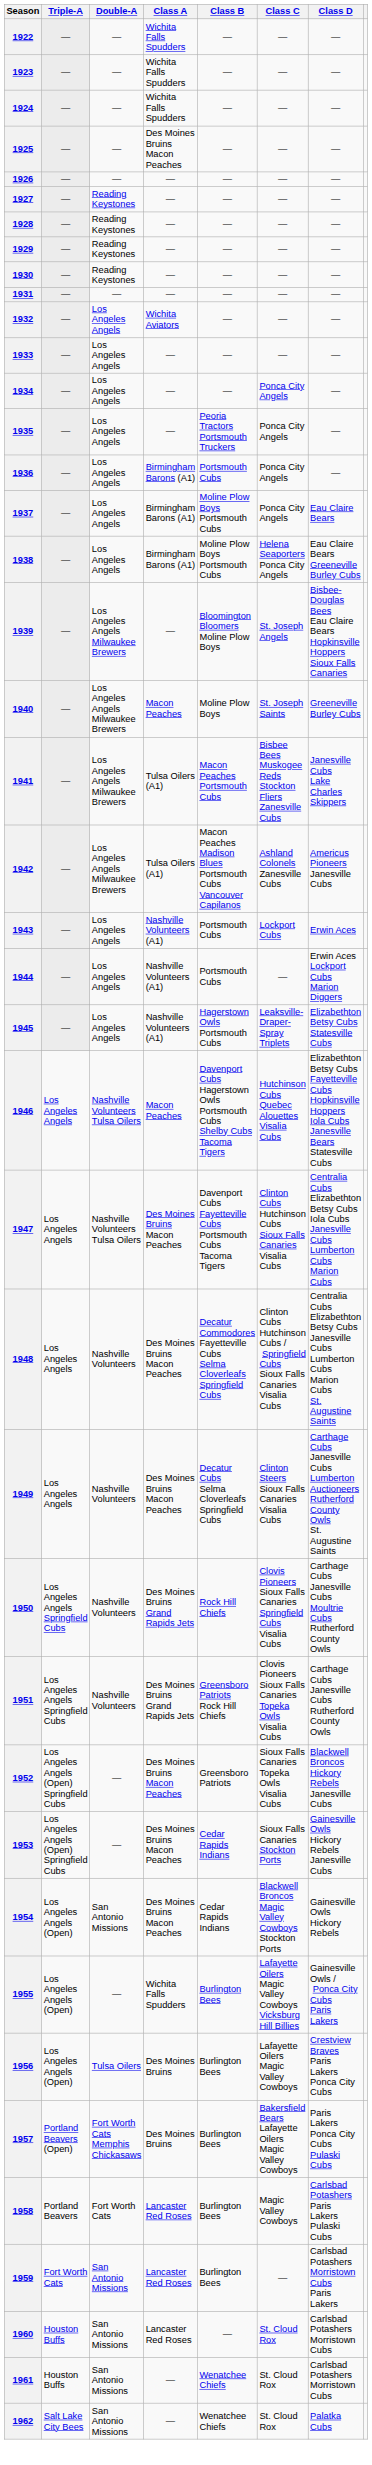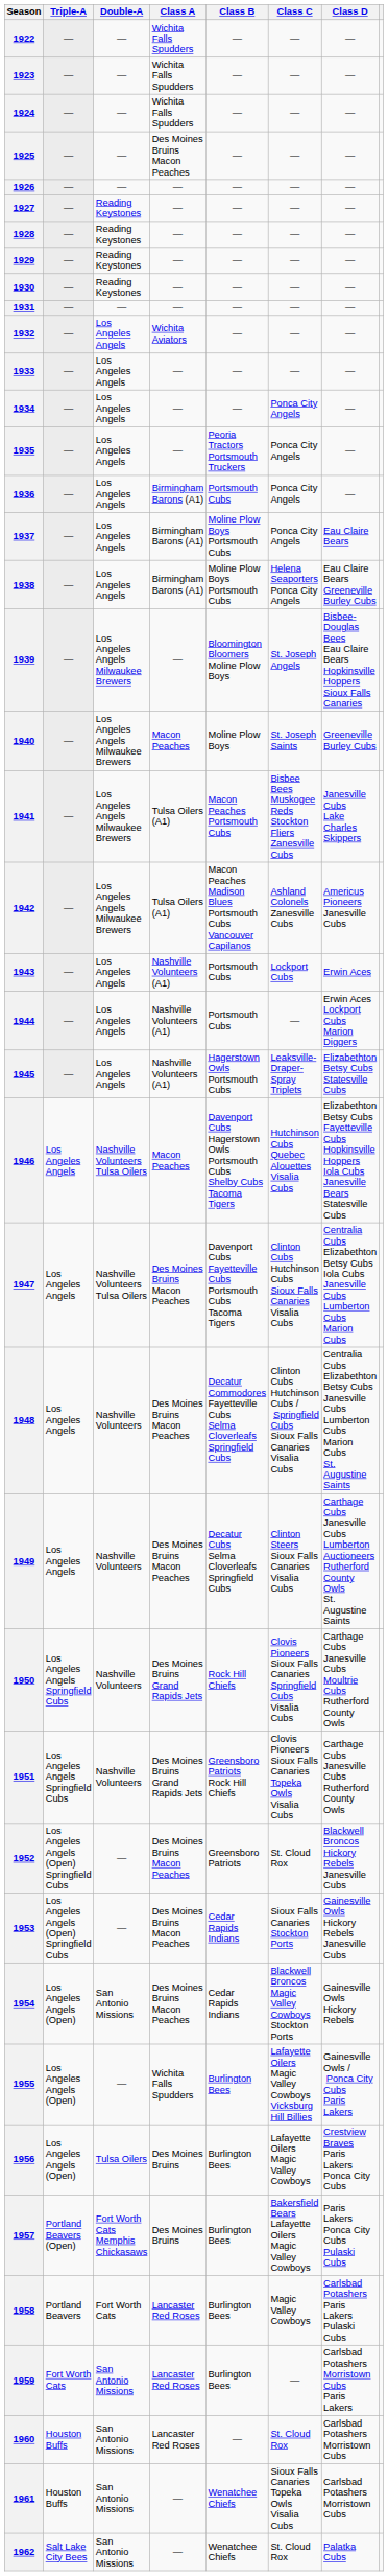1952 | Class C: Sioux Falls Canaries Topeka Owls Visalia Cubs -> St. Cloud Rox
1961 | Class C: St. Cloud Rox -> Sioux Falls Canaries Topeka Owls Visalia Cubs
